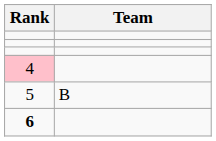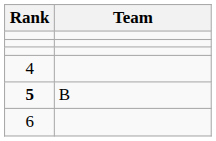row 5 | Rank: pink background -> no background
row 6 | Rank: normal -> bold
row 7 | Rank: bold -> normal
